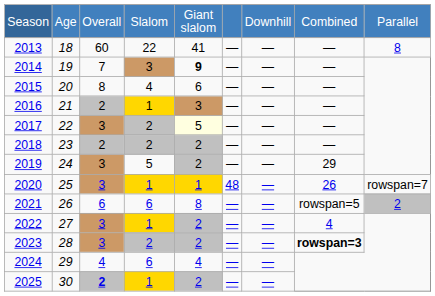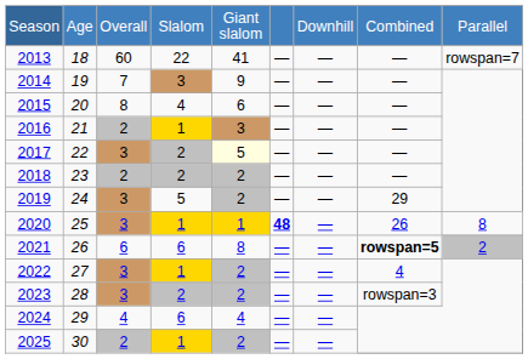2013 | column 9: 8 -> rowspan=7
2014 | column 5: bold -> normal
2020 | column 6: normal -> bold
2020 | column 9: rowspan=7 -> 8
2021 | column 8: normal -> bold
2023 | column 8: bold -> normal
2025 | column 3: bold -> normal
